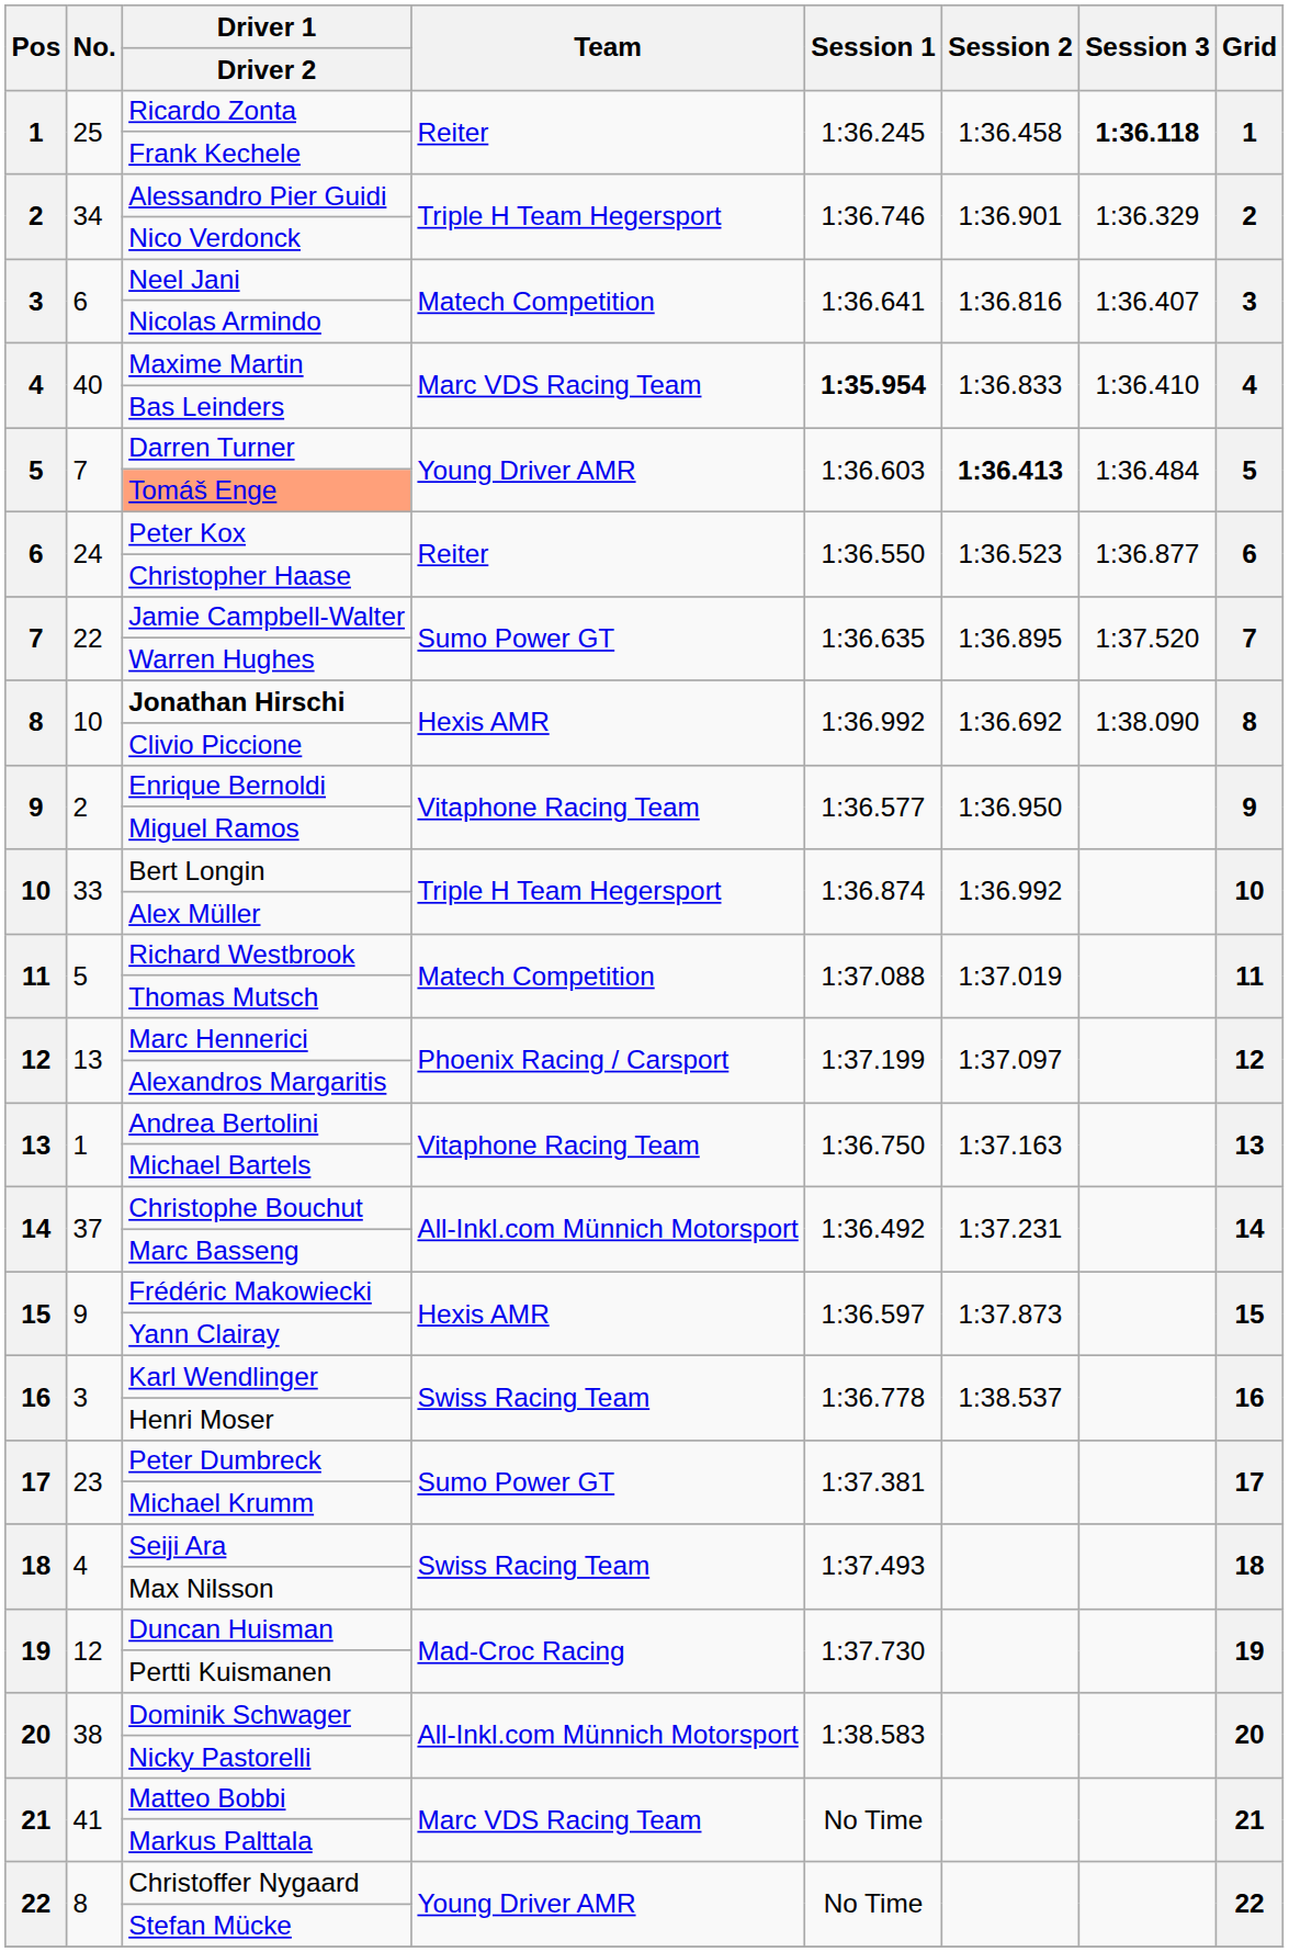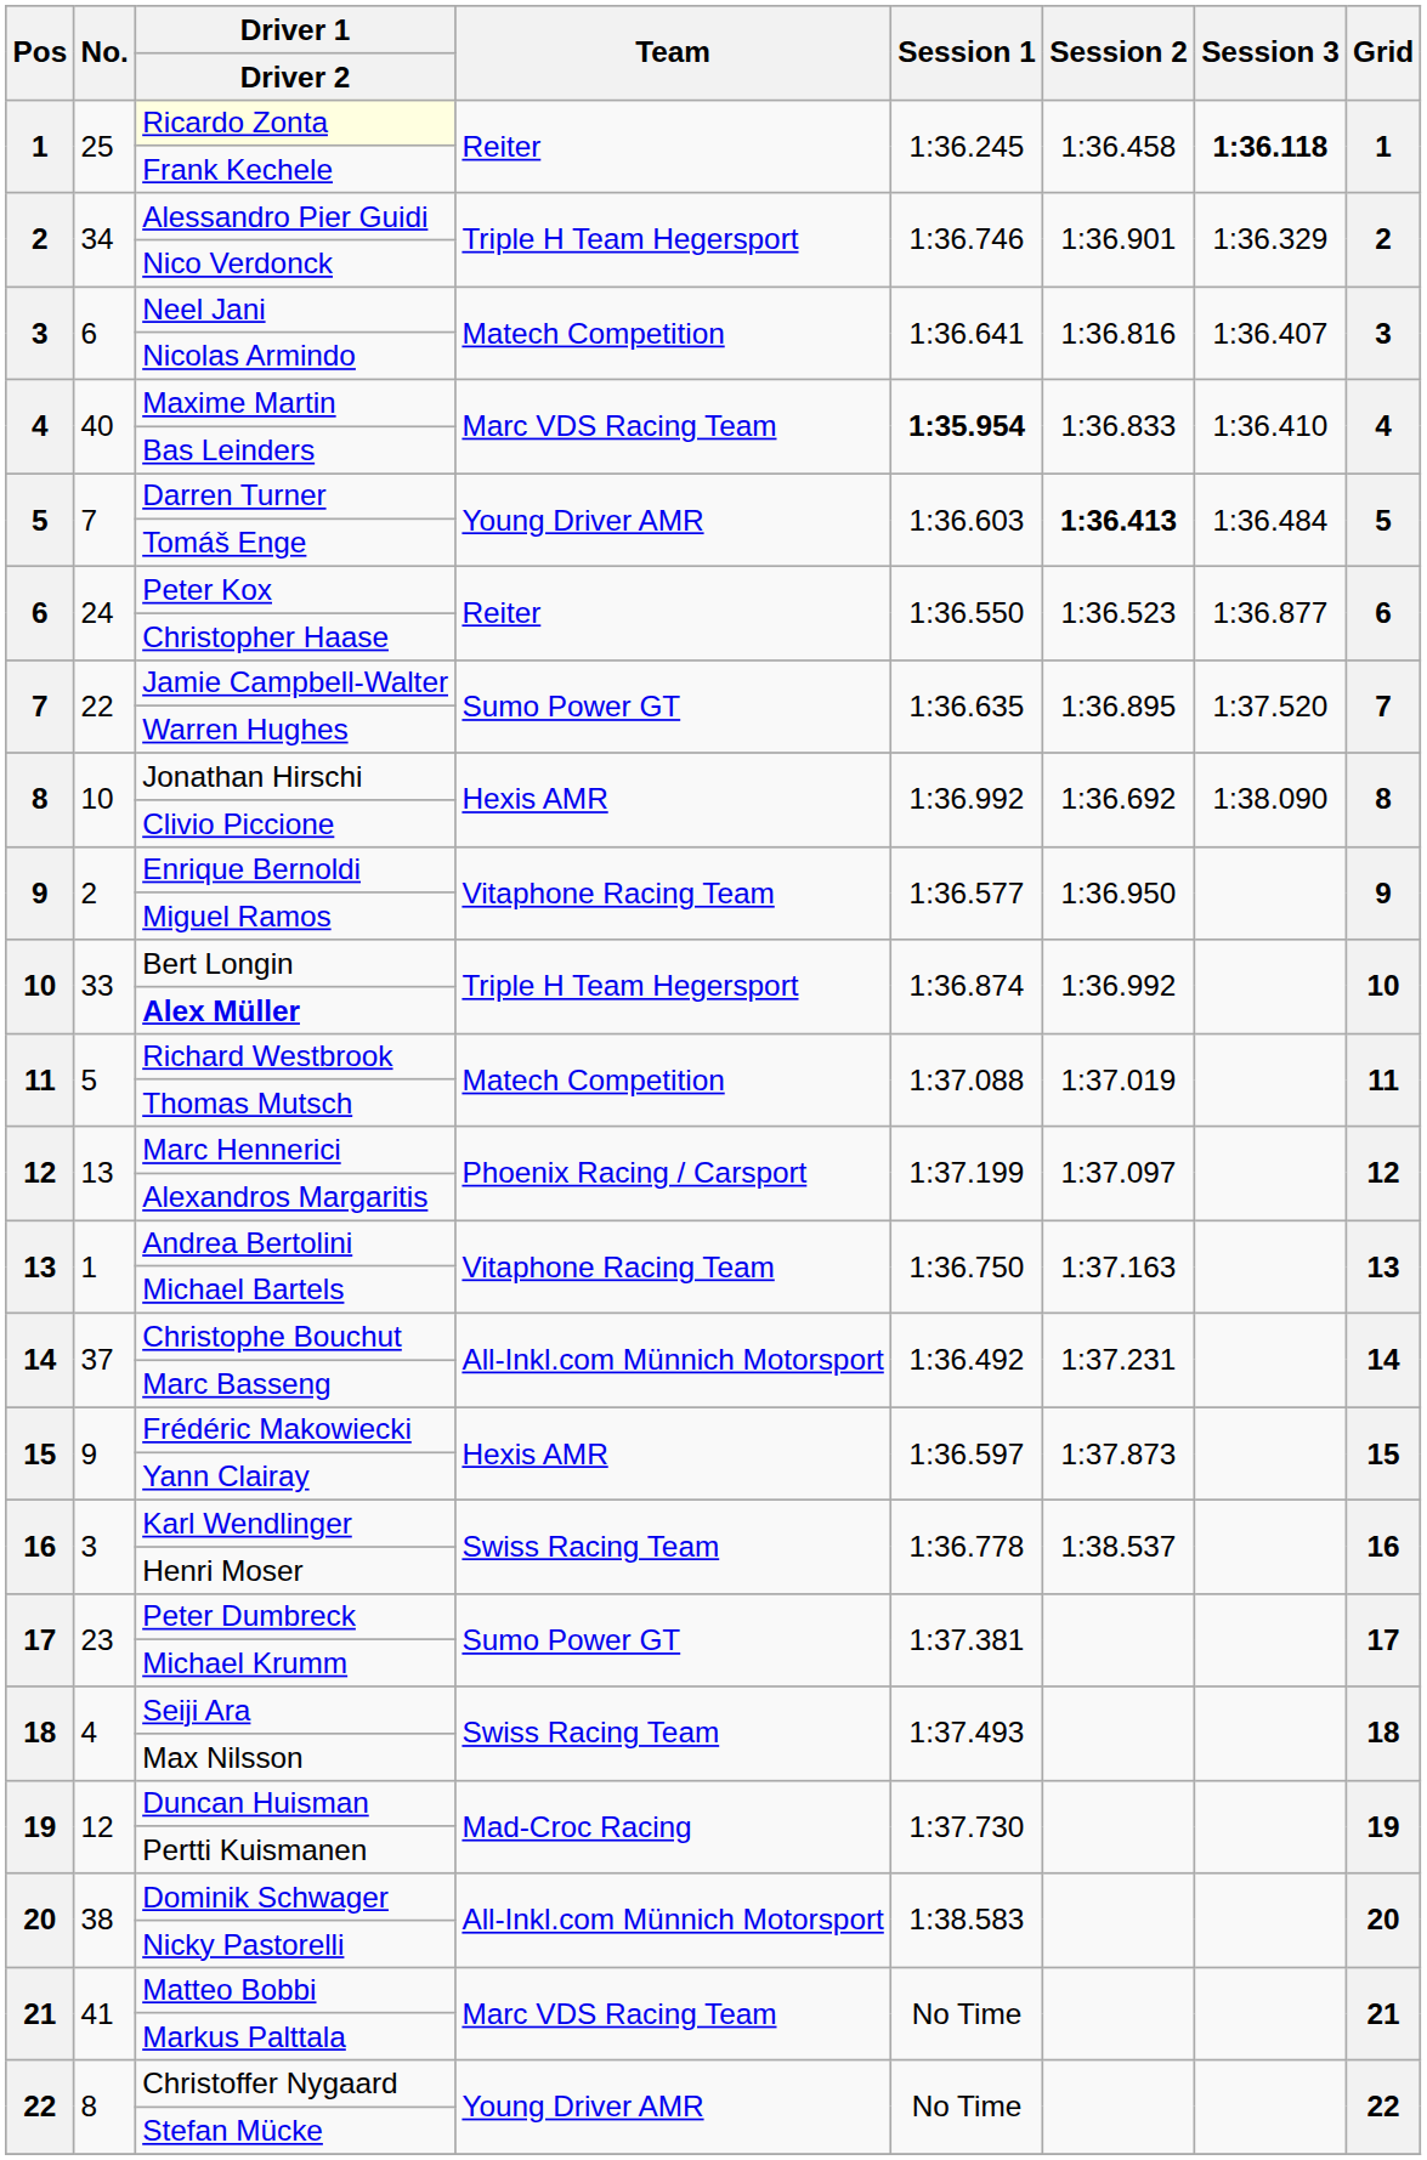Ricardo Zonta | Driver 1 / Driver 2: no background -> lightyellow background
Tomáš Enge | Driver 1 / Driver 2: lightsalmon background -> no background
Jonathan Hirschi | Driver 1 / Driver 2: bold -> normal
Alex Müller | Driver 1 / Driver 2: normal -> bold
